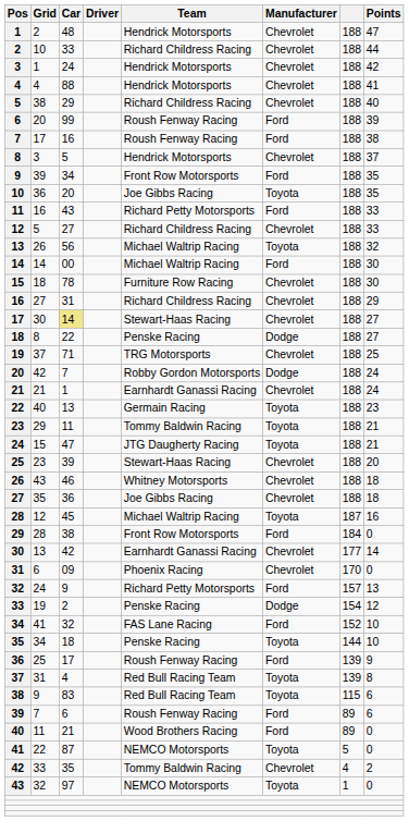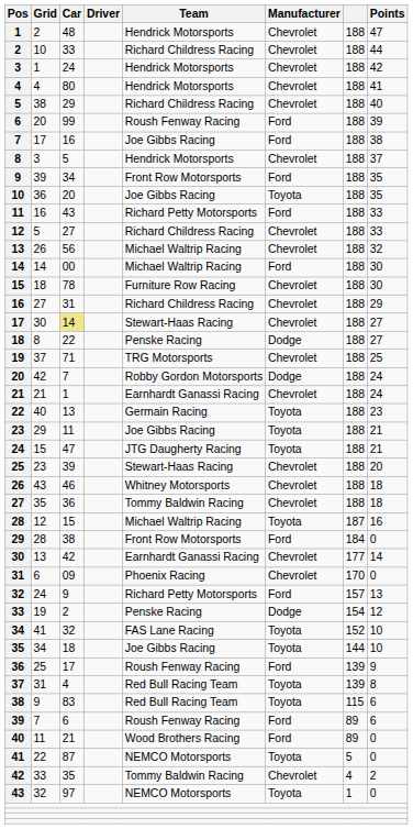row 5 | Car: 88 -> 80
row 8 | Team: Roush Fenway Racing -> Joe Gibbs Racing
row 14 | Manufacturer: Toyota -> Chevrolet
row 24 | Team: Tommy Baldwin Racing -> Joe Gibbs Racing
row 28 | Team: Joe Gibbs Racing -> Tommy Baldwin Racing
row 29 | Car: 45 -> 15
row 35 | Manufacturer: Ford -> Toyota
row 36 | Team: Penske Racing -> Joe Gibbs Racing
